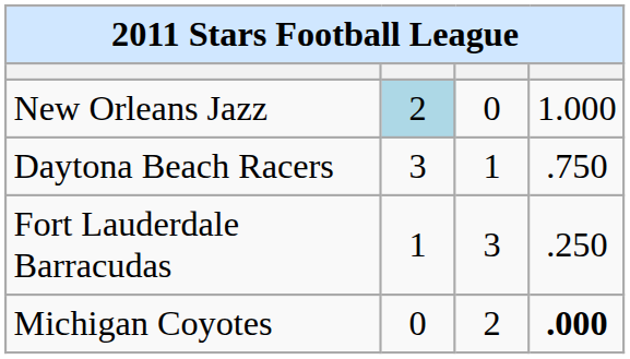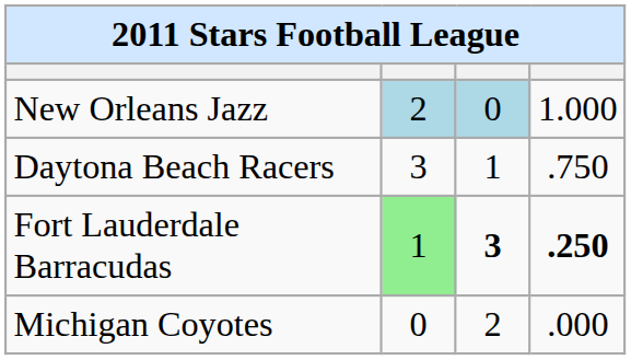New Orleans Jazz | column 3: no background -> lightblue background
Fort Lauderdale Barracudas | column 2: no background -> lightgreen background
Fort Lauderdale Barracudas | column 3: normal -> bold
Fort Lauderdale Barracudas | column 4: normal -> bold
Michigan Coyotes | column 4: bold -> normal
